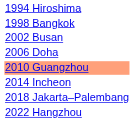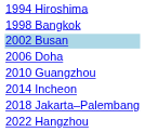2002 Busan | column 1: no background -> lightblue background
2010 Guangzhou | column 1: lightsalmon background -> no background
